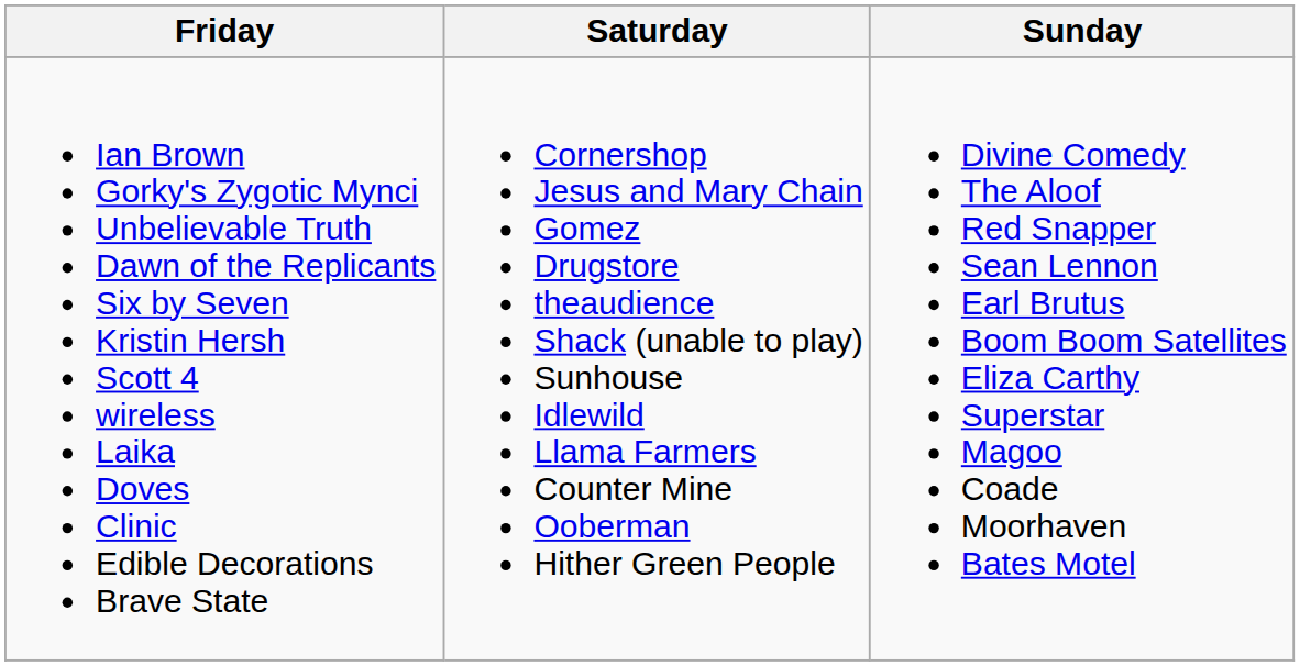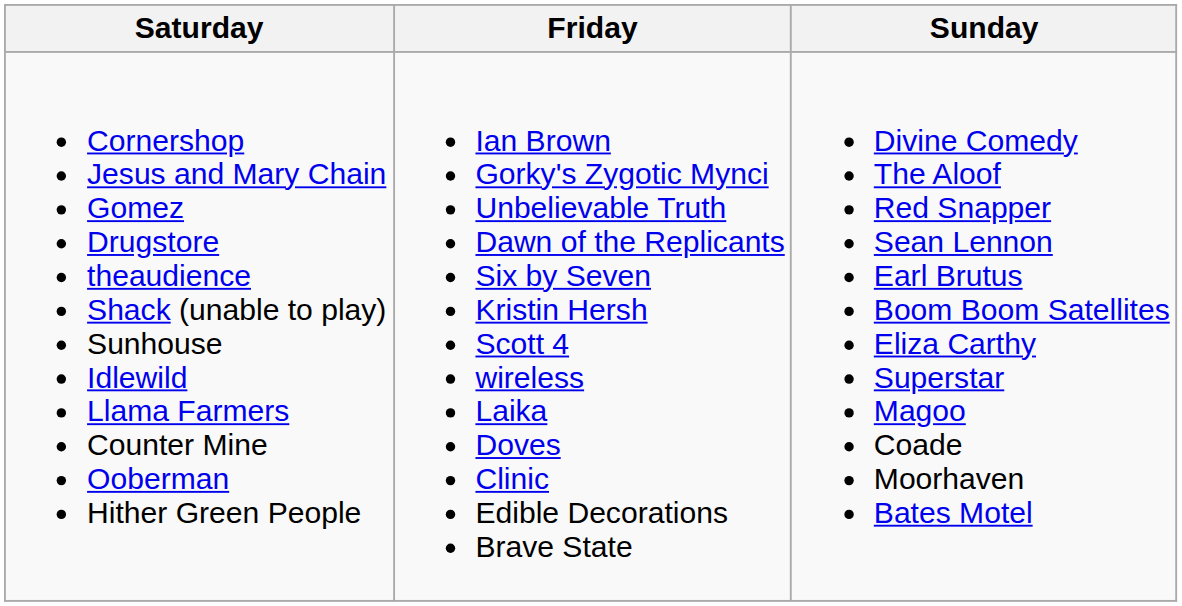columns swapped: Friday <-> Saturday
